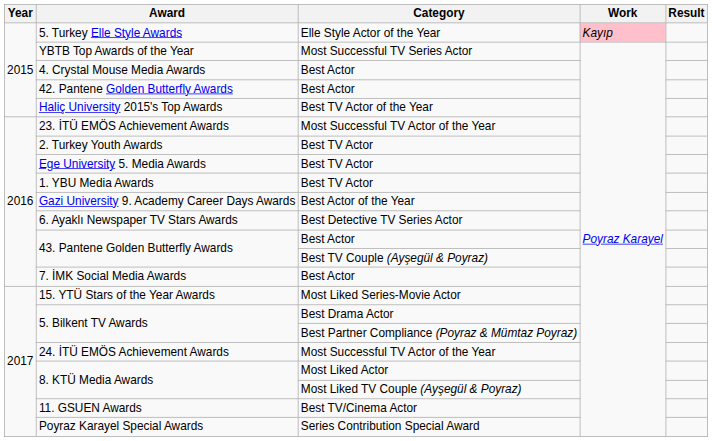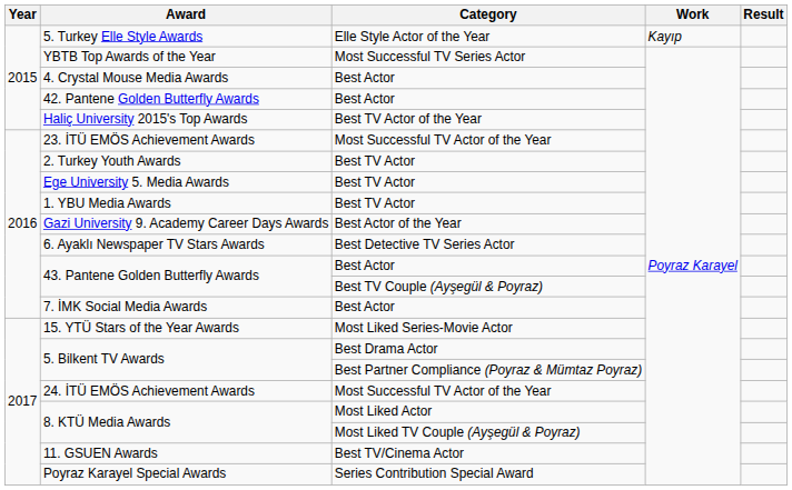5. Turkey Elle Style Awards | Work: pink background -> no background
